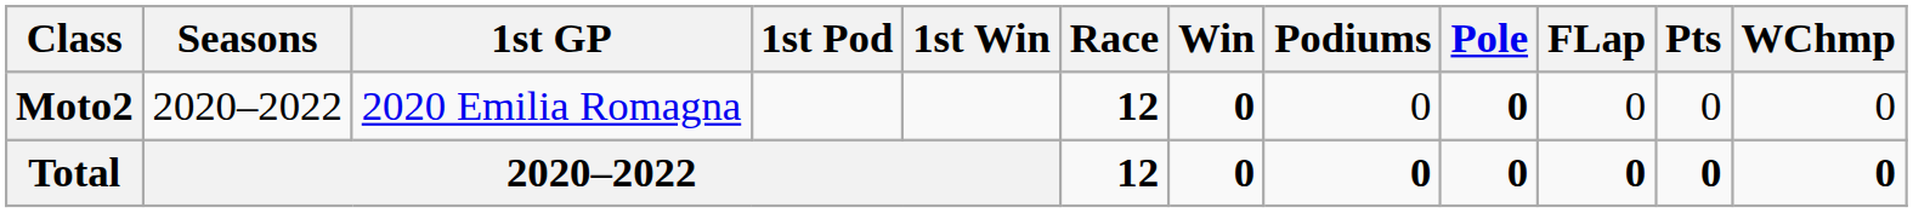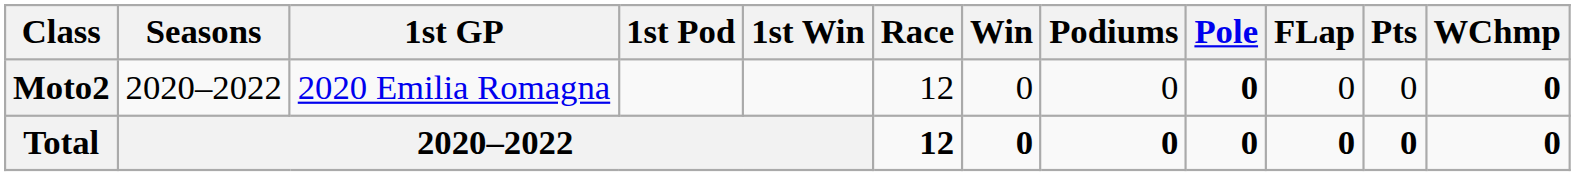Moto2 | Race: bold -> normal
Moto2 | Win: bold -> normal
Moto2 | WChmp: normal -> bold
